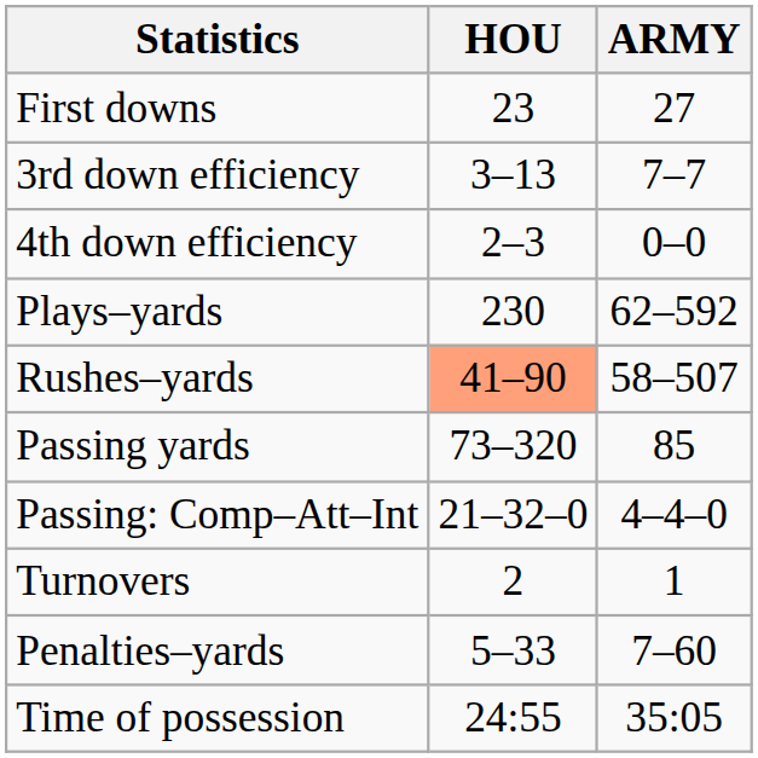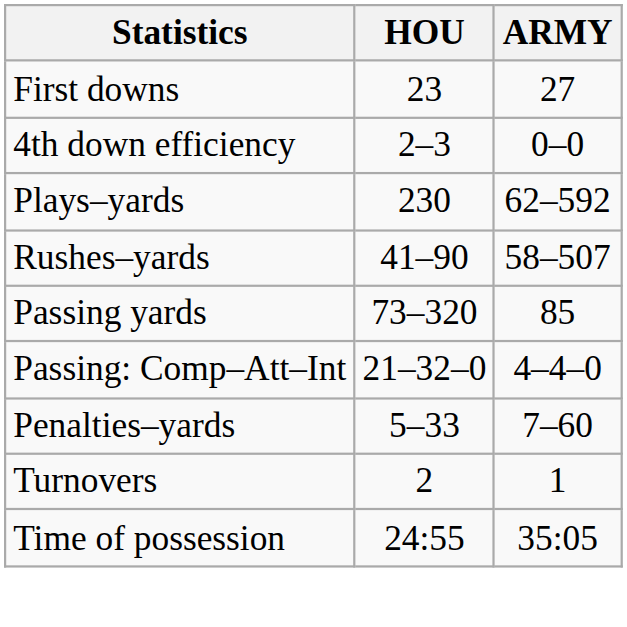- row: 3rd down efficiency | 3–13 | 7–7
Rushes–yards | HOU: lightsalmon background -> no background
rows swapped: Penalties–yards <-> Turnovers
